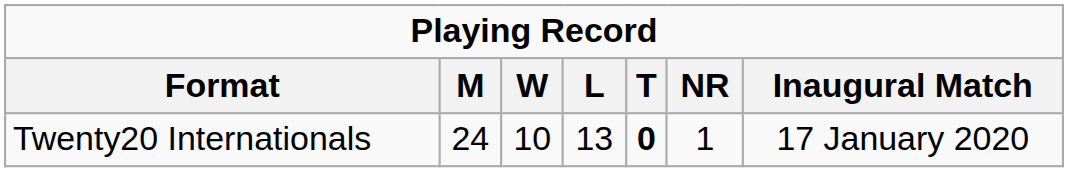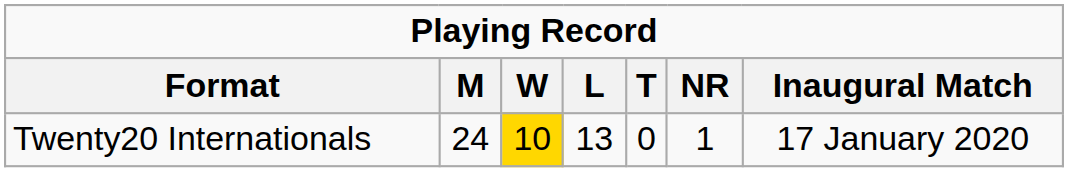Twenty20 Internationals | W: no background -> gold background
Twenty20 Internationals | T: bold -> normal
